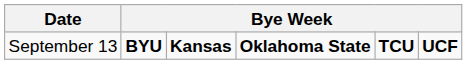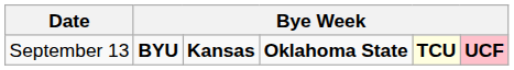September 13 | column 5: no background -> lightyellow background
September 13 | column 6: no background -> pink background
